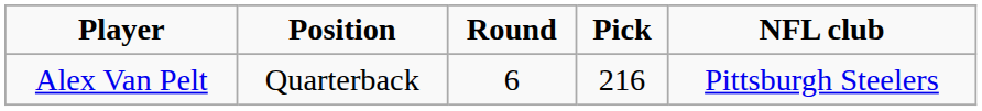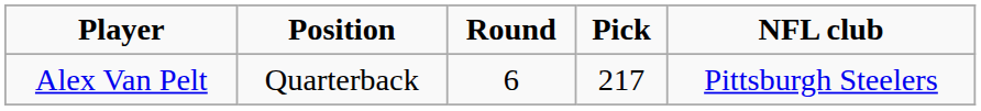Alex Van Pelt | Pick: 216 -> 217
